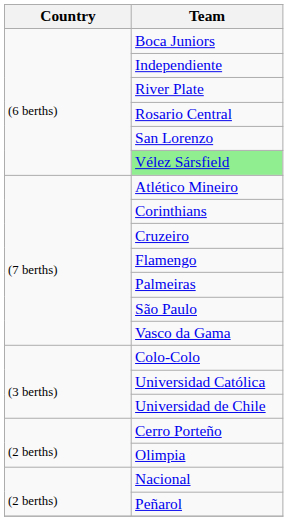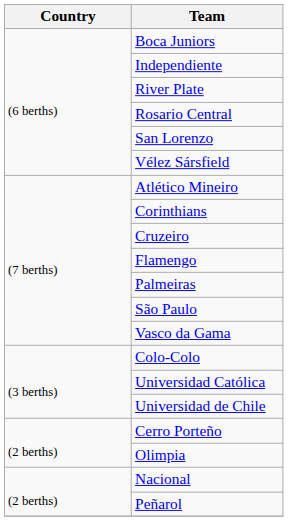Vélez Sársfield | Team: lightgreen background -> no background
